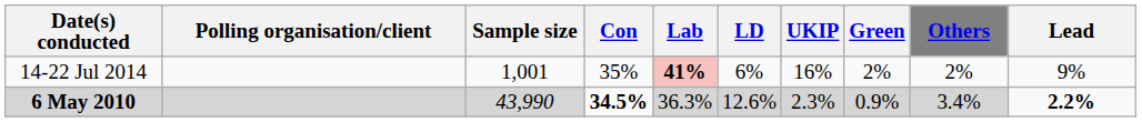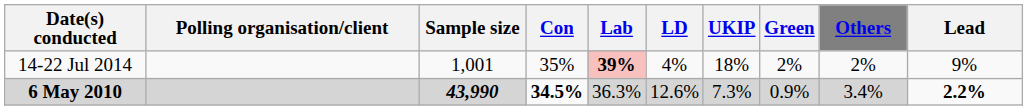14-22 Jul 2014 | Lab: 41% -> 39%
14-22 Jul 2014 | LD: 6% -> 4%
14-22 Jul 2014 | UKIP: 16% -> 18%
6 May 2010 | Sample size: normal -> bold
6 May 2010 | UKIP: 2.3% -> 7.3%
